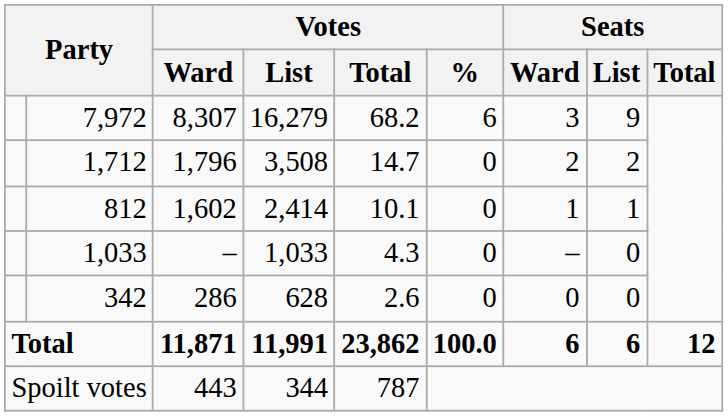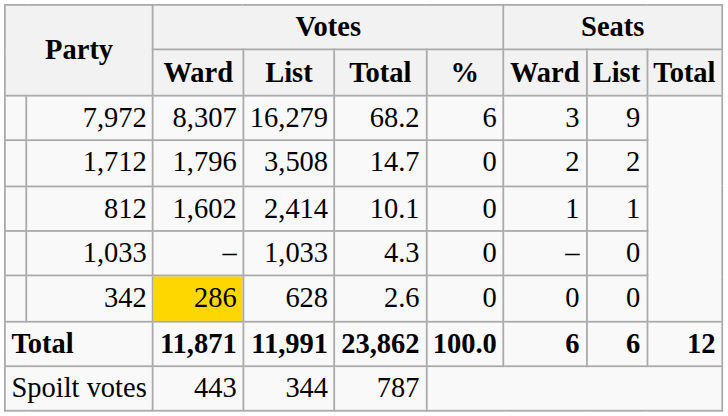342 | Votes / Ward: no background -> gold background
